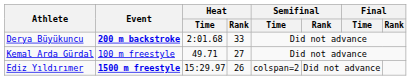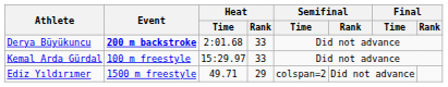Kemal Arda Gürdal | Heat / Time: 49.71 -> 15:29.97
Kemal Arda Gürdal | Heat / Rank: 27 -> 33
Ediz Yıldırımer | Event: bold -> normal
Ediz Yıldırımer | Heat / Time: 15:29.97 -> 49.71
Ediz Yıldırımer | Heat / Rank: 26 -> 29
